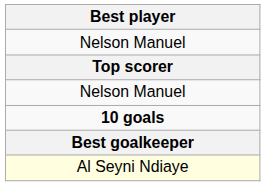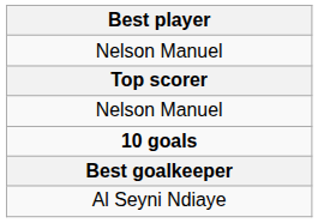row 7 | column 1: lightyellow background -> no background
